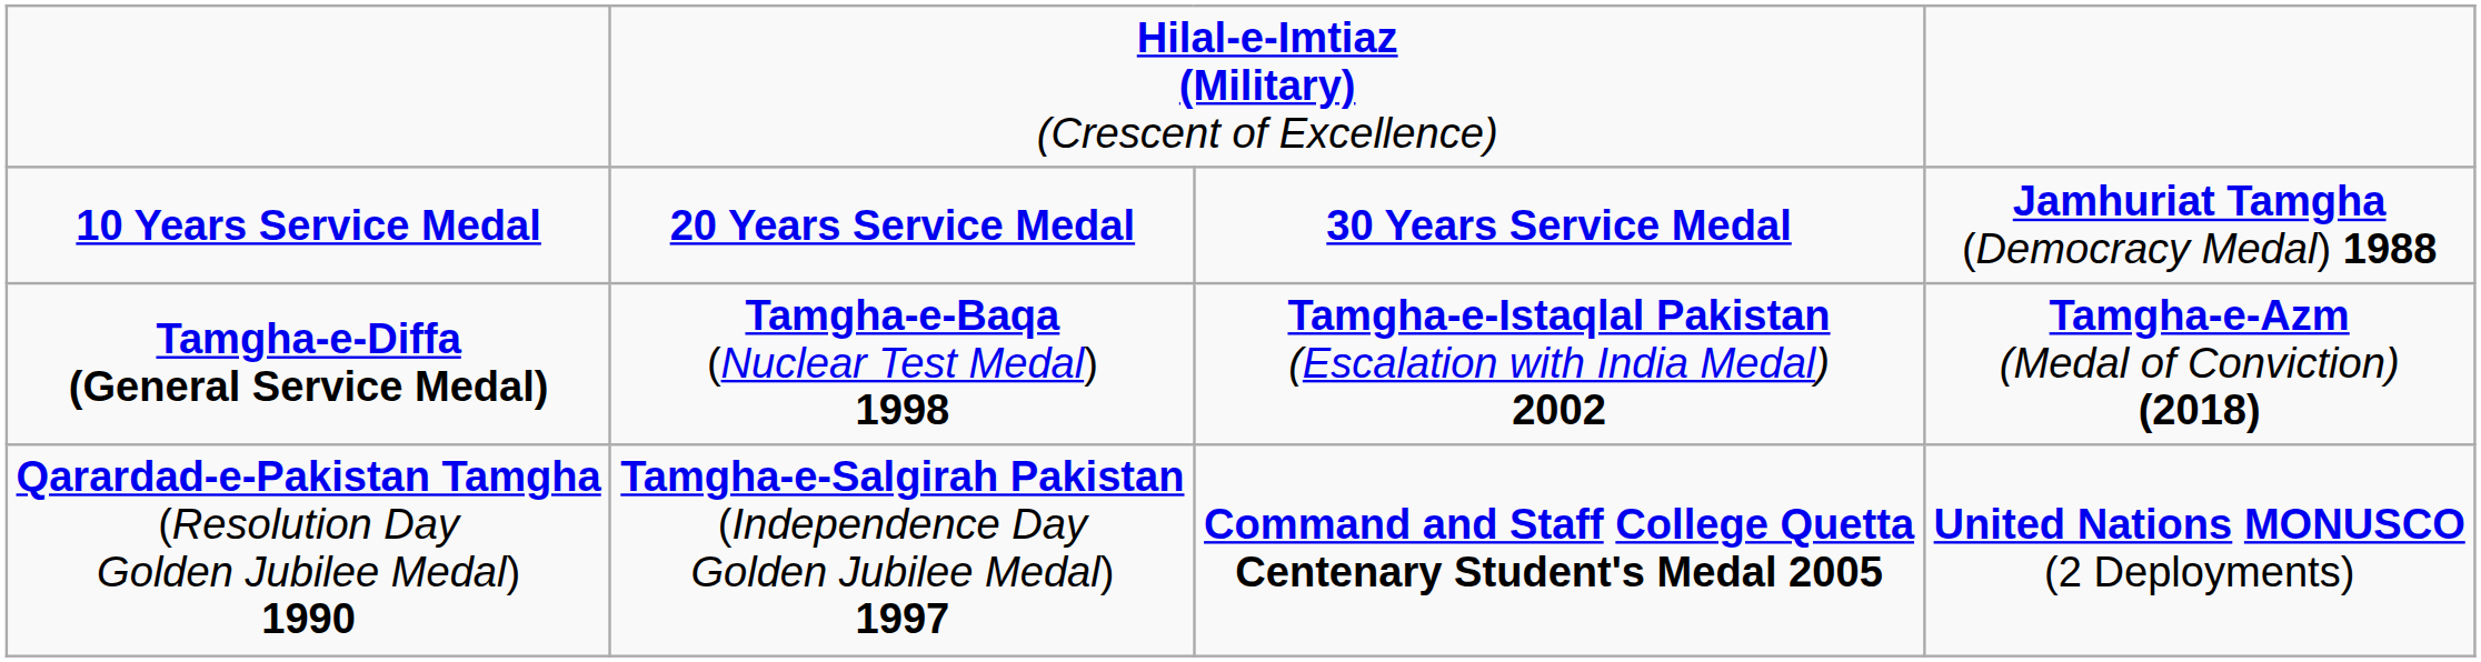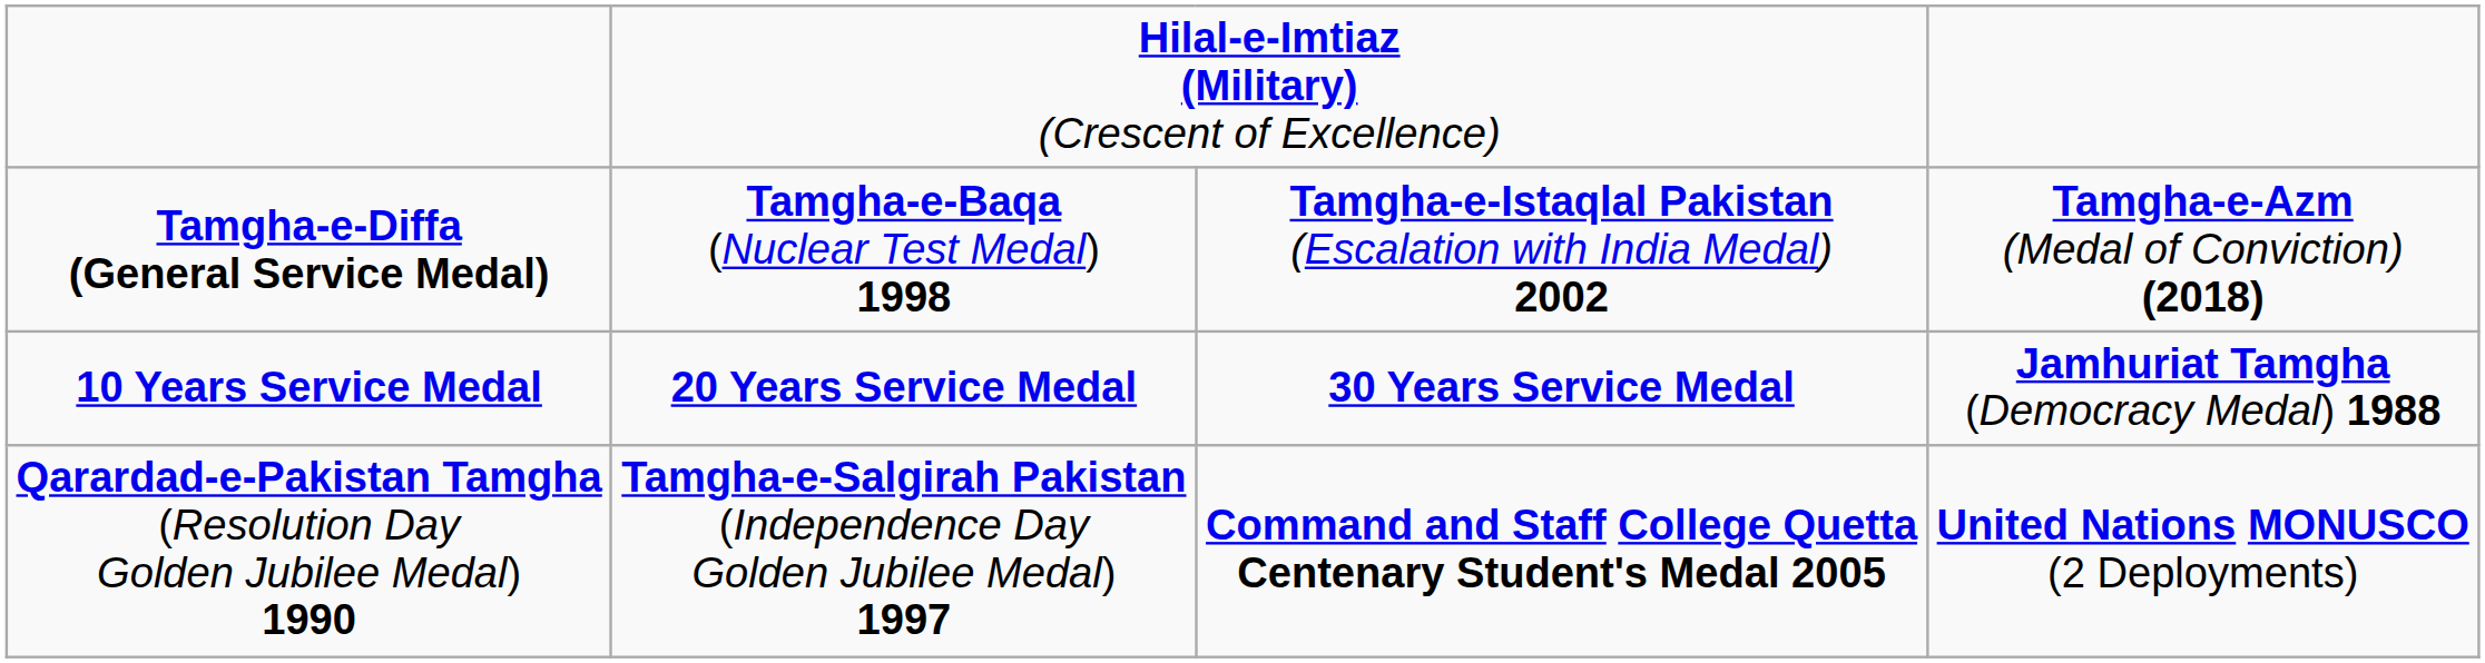rows swapped: Tamgha-e-Diffa (General Service Medal) <-> 10 Years Service Medal
